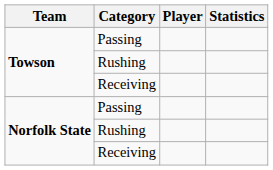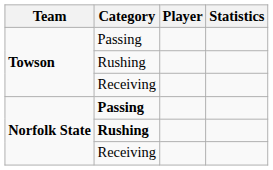Norfolk State / Passing | Category: normal -> bold
Norfolk State / Rushing | Category: normal -> bold
